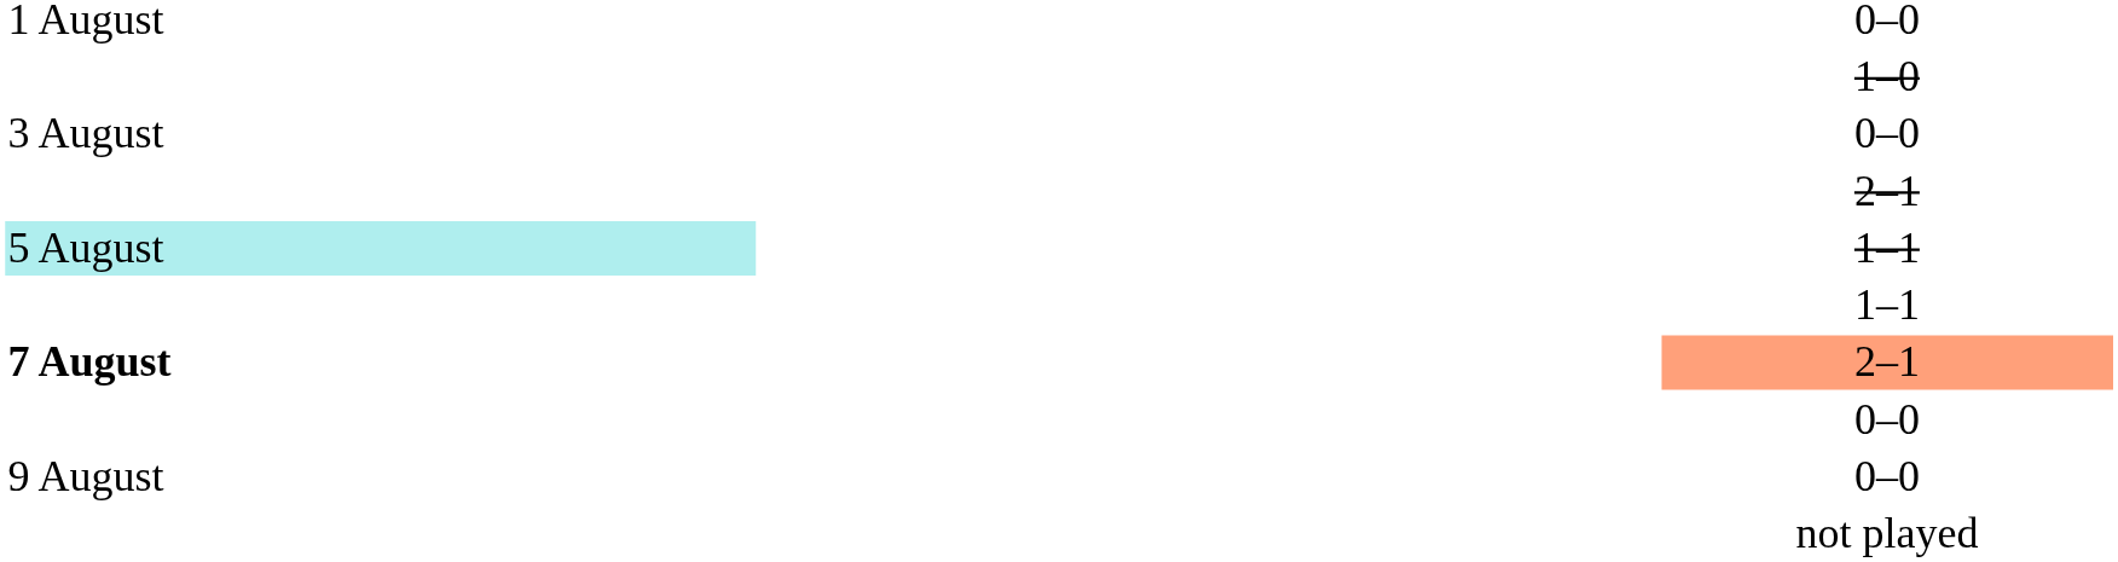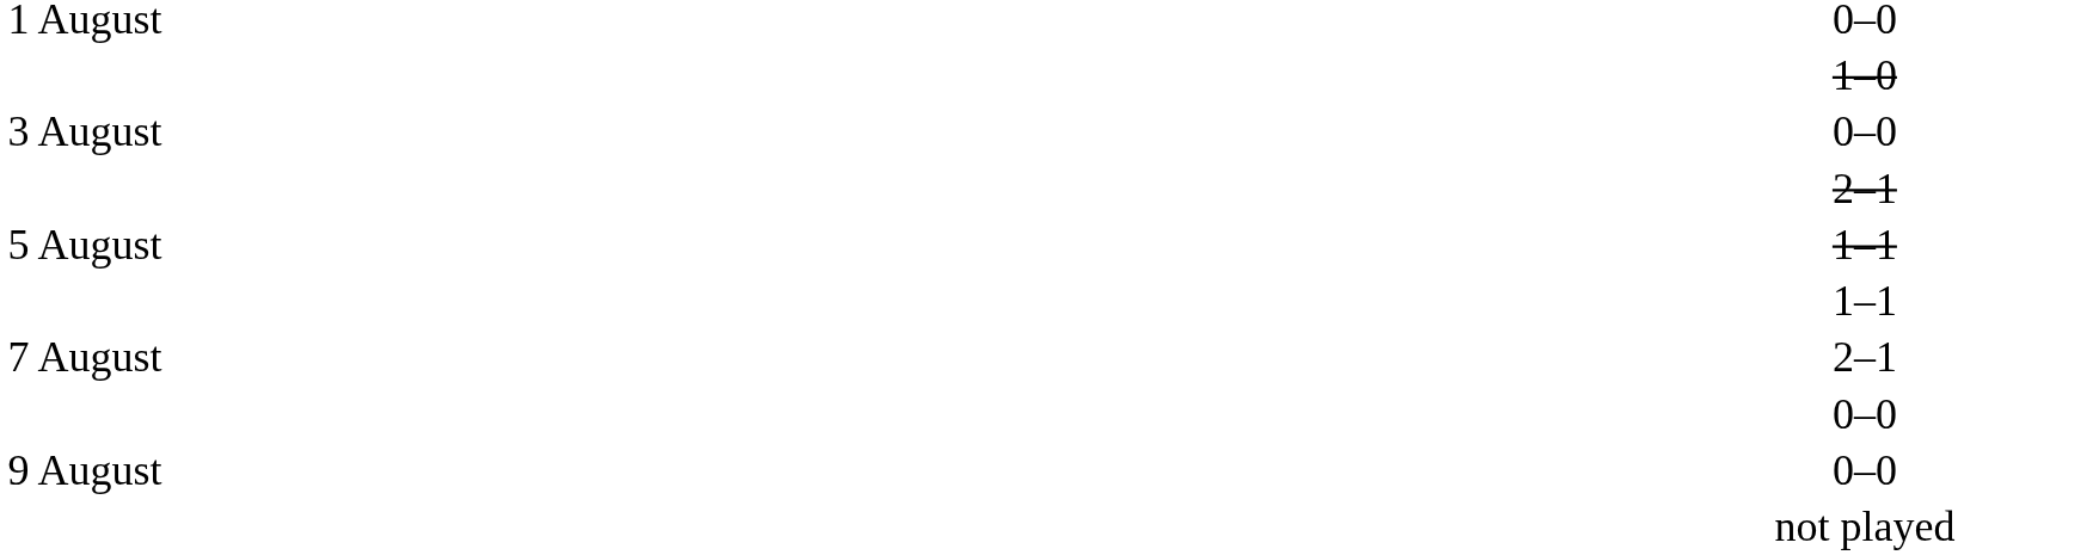5 August | column 1: paleturquoise background -> no background
7 August | column 1: bold -> normal
7 August | column 2: lightsalmon background -> no background
